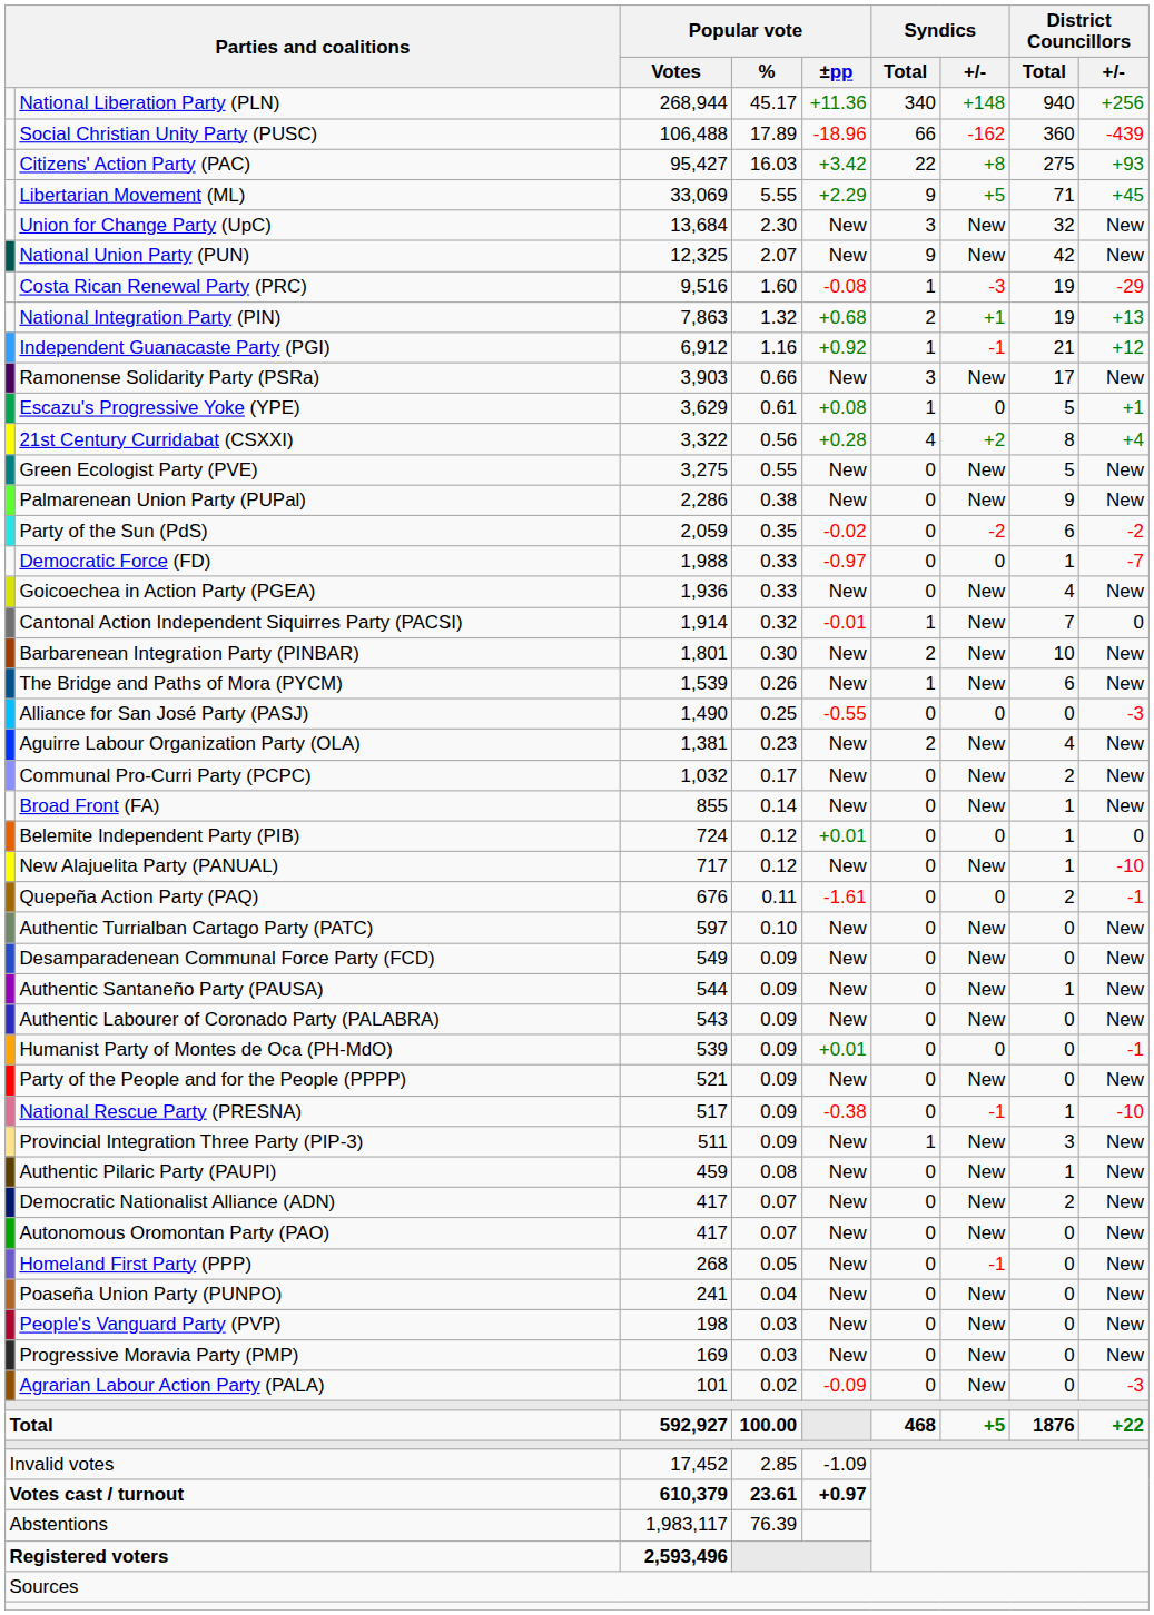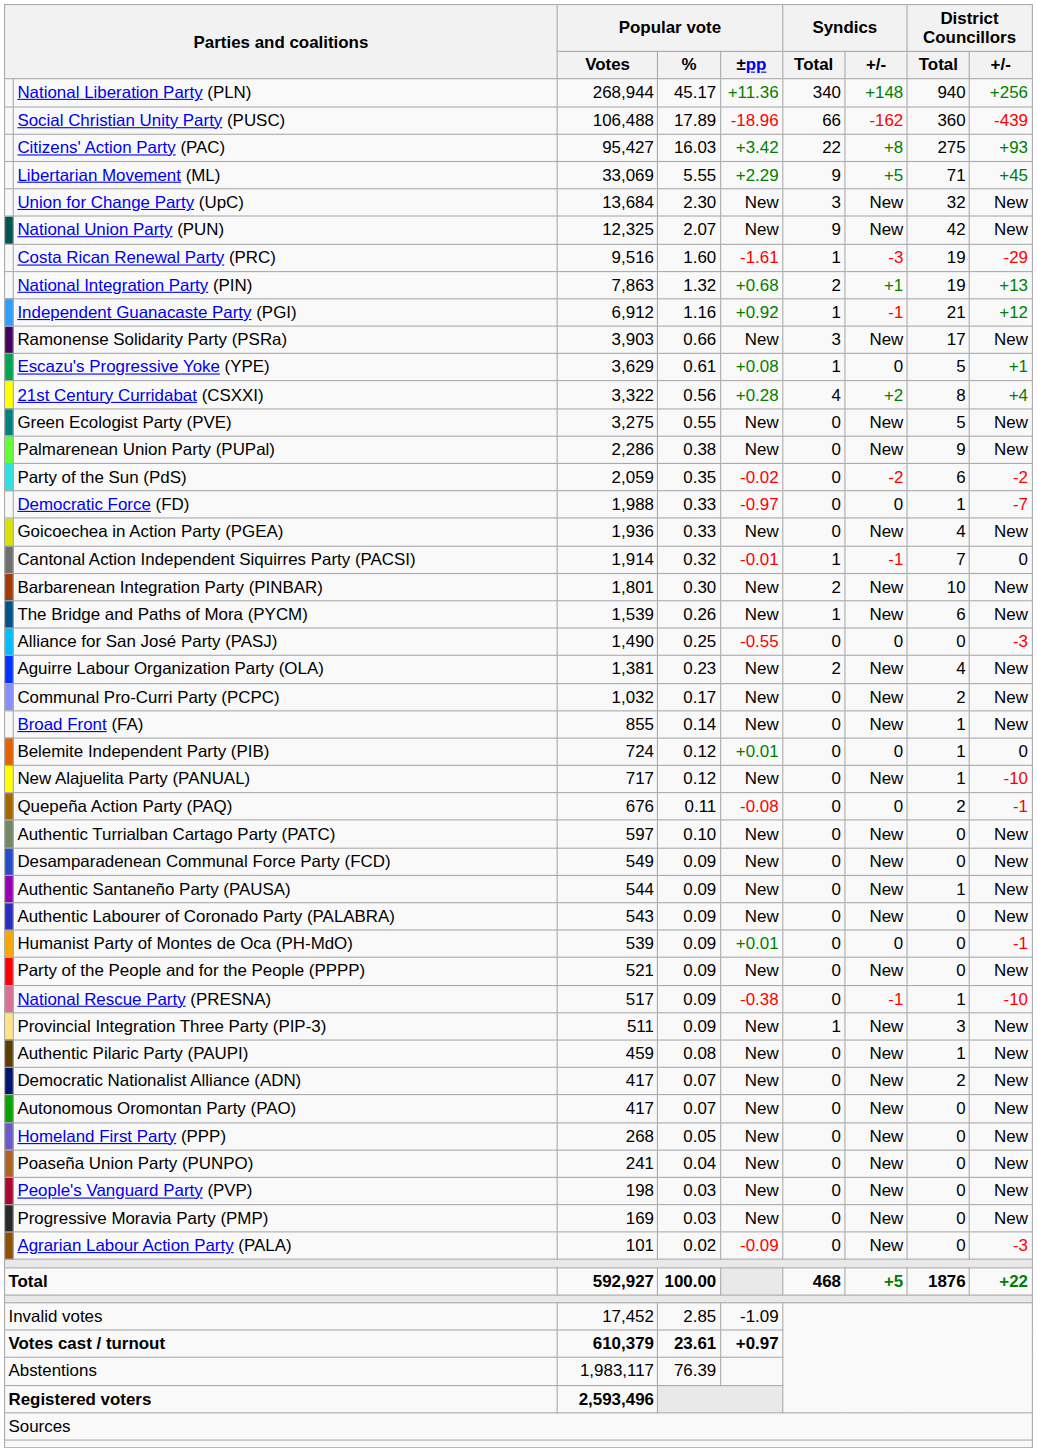Costa Rican Renewal Party (PRC) | Popular vote / ±pp: -0.08 -> -1.61
Cantonal Action Independent Siquirres Party (PACSI) | Syndics / +/-: New -> -1
Quepeña Action Party (PAQ) | Popular vote / ±pp: -1.61 -> -0.08
Homeland First Party (PPP) | Syndics / +/-: -1 -> New
